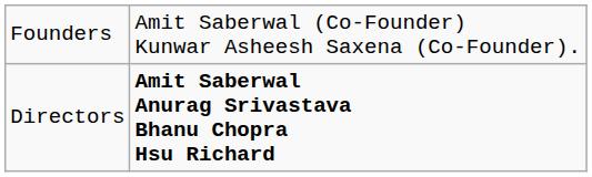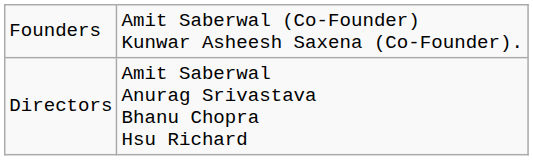Directors | column 2: bold -> normal
